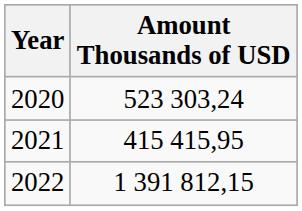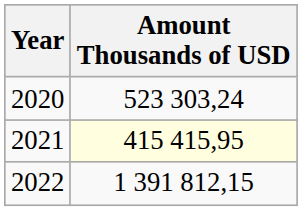2021 | Amount Thousands of USD: no background -> lightyellow background
